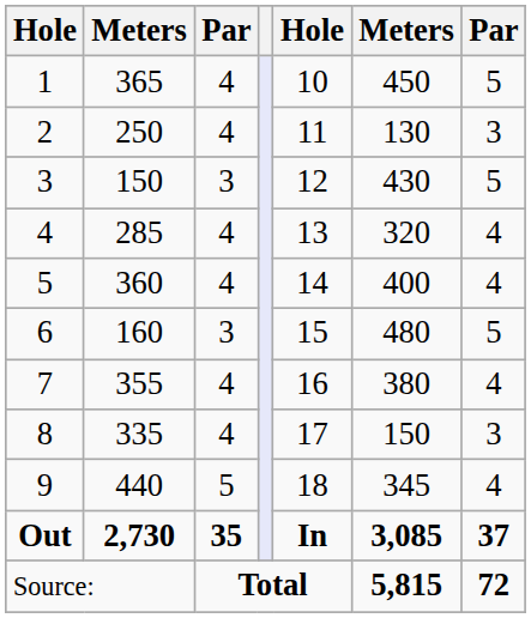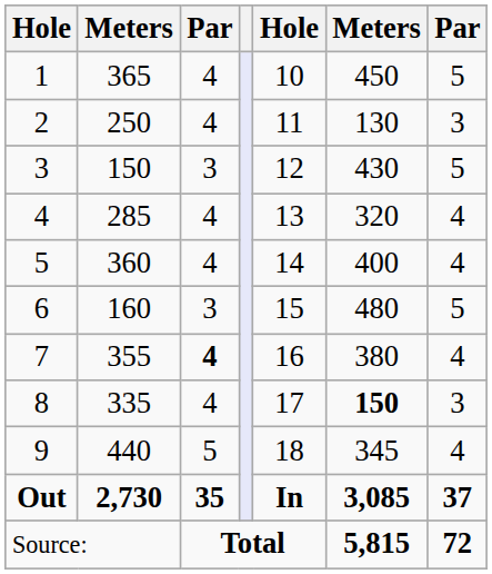7 | column 3: normal -> bold
8 | column 6: normal -> bold
